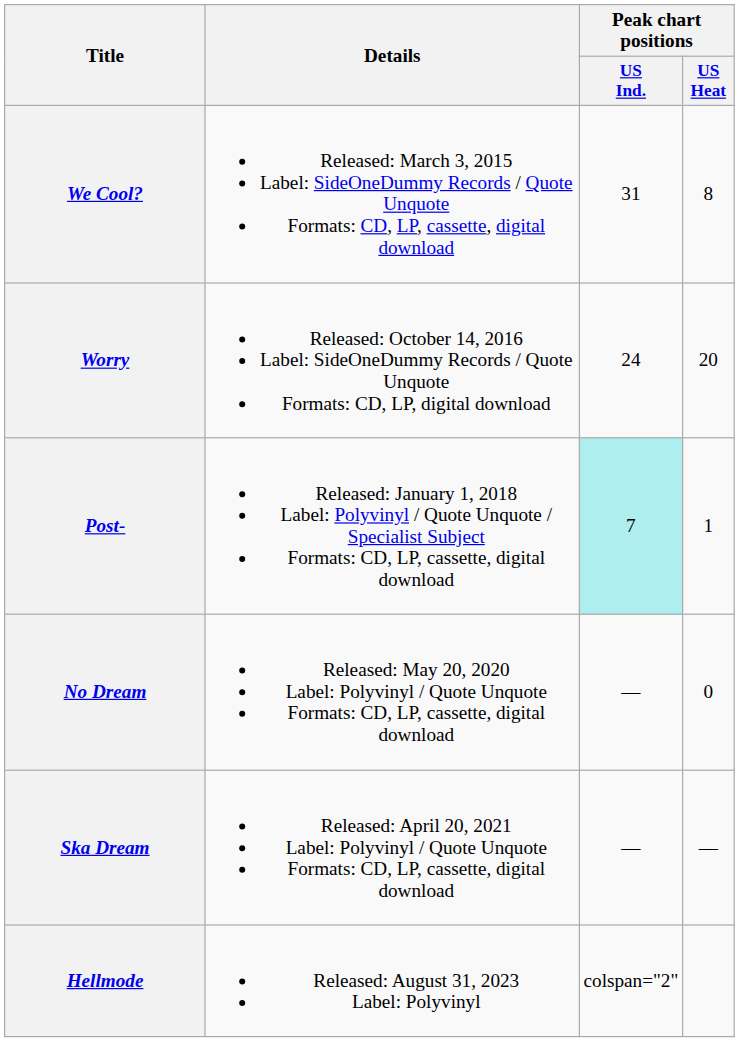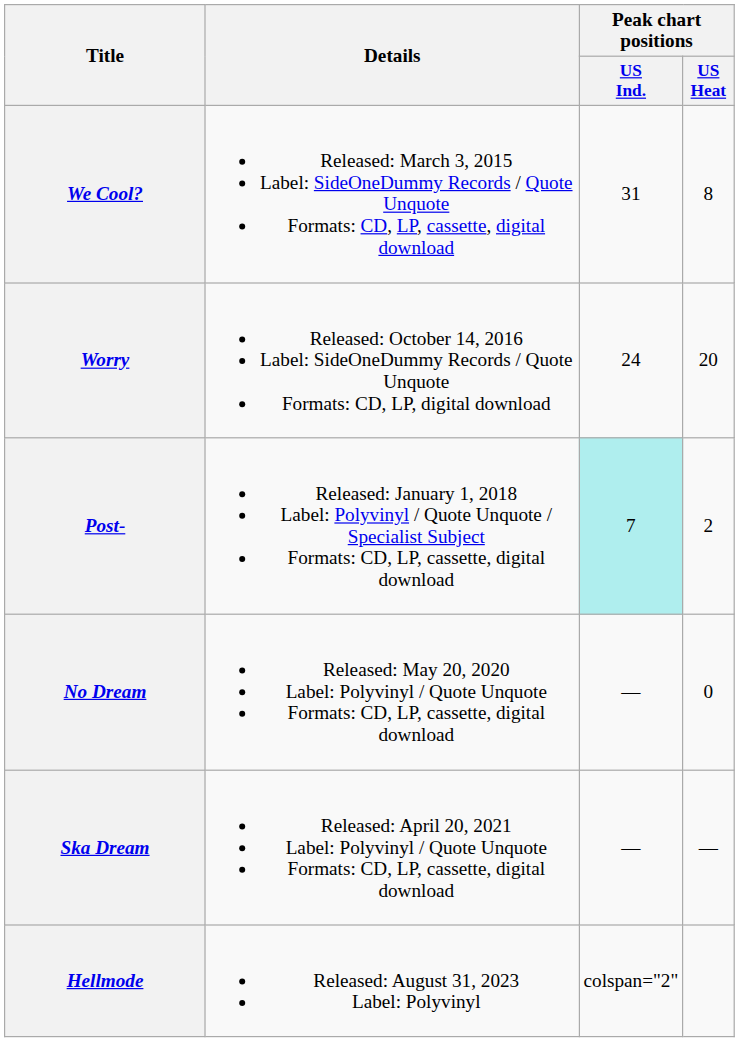Post- | Peak chart positions / US Heat: 1 -> 2
